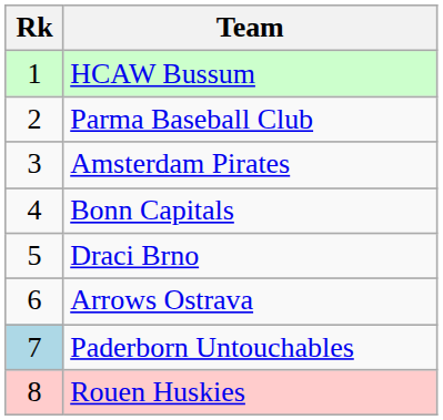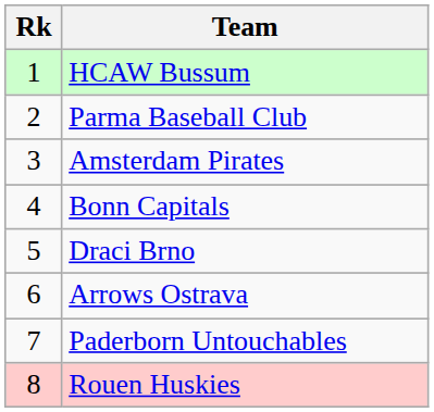Paderborn Untouchables | Rk: lightblue background -> no background
